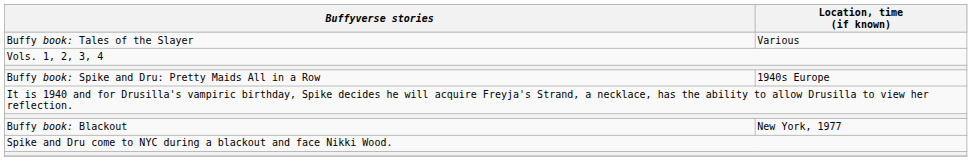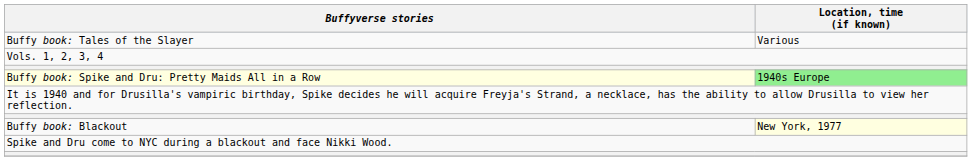Buffy book: Spike and Dru: Pretty Maids All in a Row | Buffyverse stories: no background -> lightyellow background
Buffy book: Spike and Dru: Pretty Maids All in a Row | Location, time (if known): no background -> lightgreen background
Buffy book: Blackout | Location, time (if known): no background -> lightyellow background
